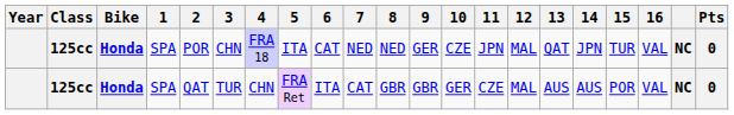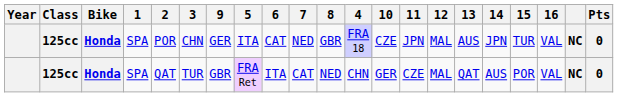columns swapped: 4 <-> 9
row 2 | 8: NED -> GBR
row 2 | 13: QAT -> AUS
row 3 | 8: GBR -> NED
row 3 | 13: AUS -> QAT
